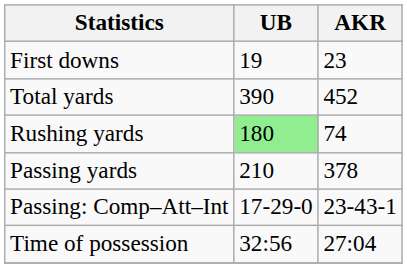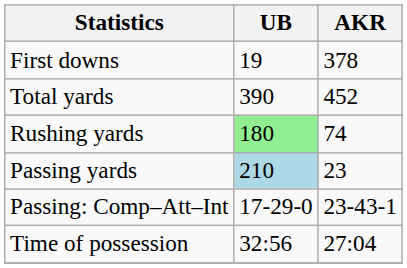First downs | AKR: 23 -> 378
Passing yards | UB: no background -> lightblue background
Passing yards | AKR: 378 -> 23
